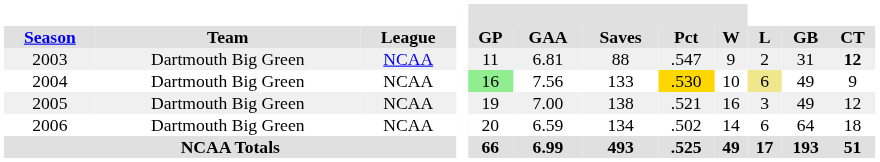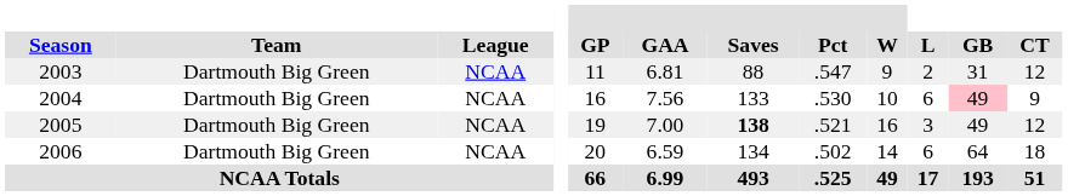2003 | CT: bold -> normal
2004 | GP: lightgreen background -> no background
2004 | Pct: gold background -> no background
2004 | L: khaki background -> no background
2004 | GB: no background -> pink background
2005 | Saves: normal -> bold
